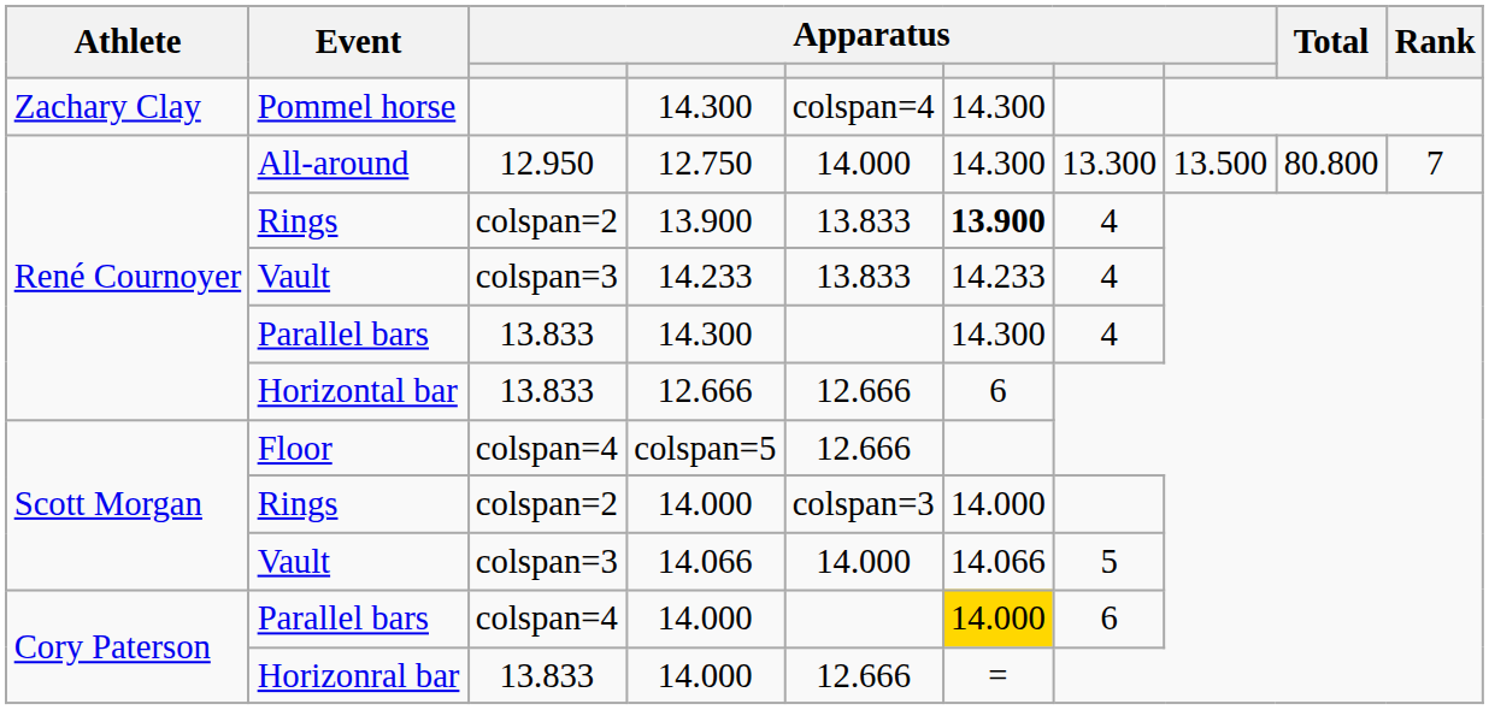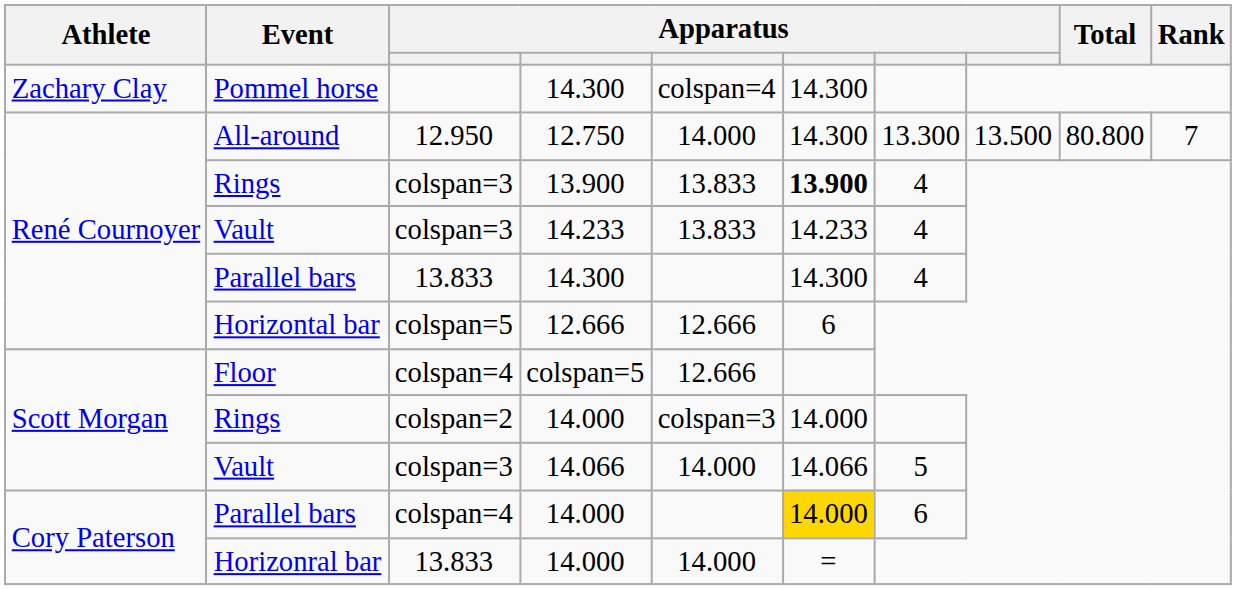Rings / 13.900 | column 3: colspan=2 -> colspan=3
Horizontal bar | column 3: 13.833 -> colspan=5
Horizonral bar | column 5: 12.666 -> 14.000
